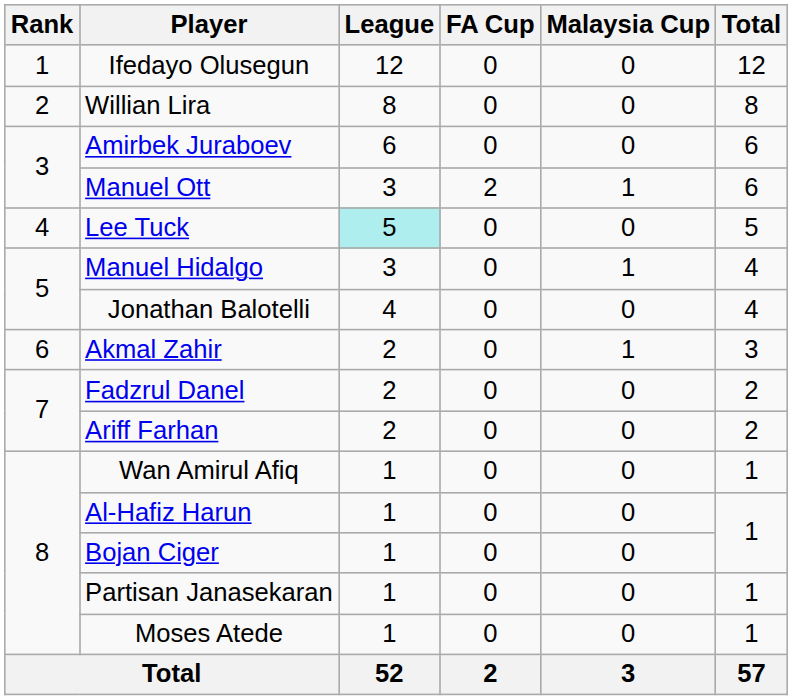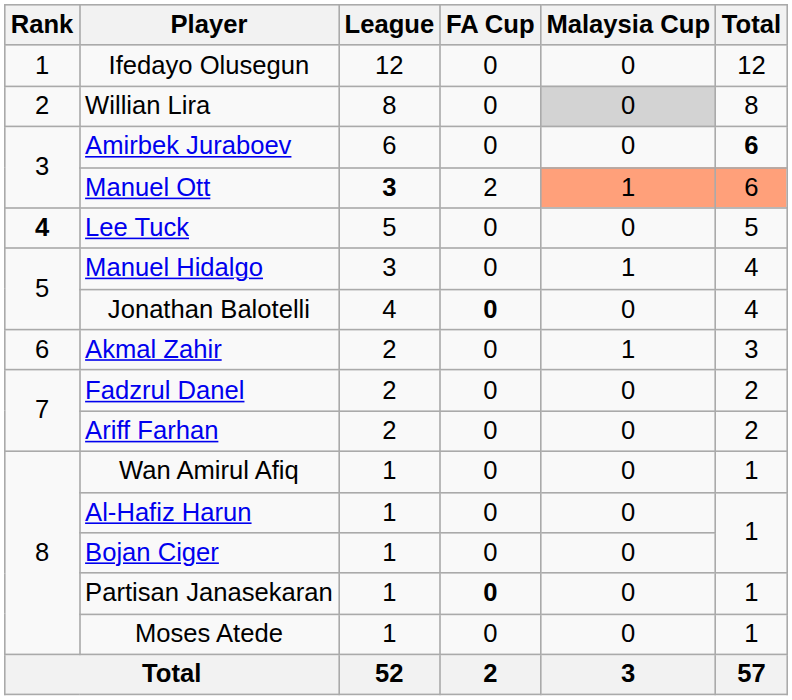Willian Lira | Malaysia Cup: no background -> lightgrey background
Amirbek Juraboev | Total: normal -> bold
Manuel Ott | League: normal -> bold
Manuel Ott | Malaysia Cup: no background -> lightsalmon background
Manuel Ott | Total: no background -> lightsalmon background
Lee Tuck | Rank: normal -> bold
Lee Tuck | League: paleturquoise background -> no background
Jonathan Balotelli | FA Cup: normal -> bold
Partisan Janasekaran | FA Cup: normal -> bold
